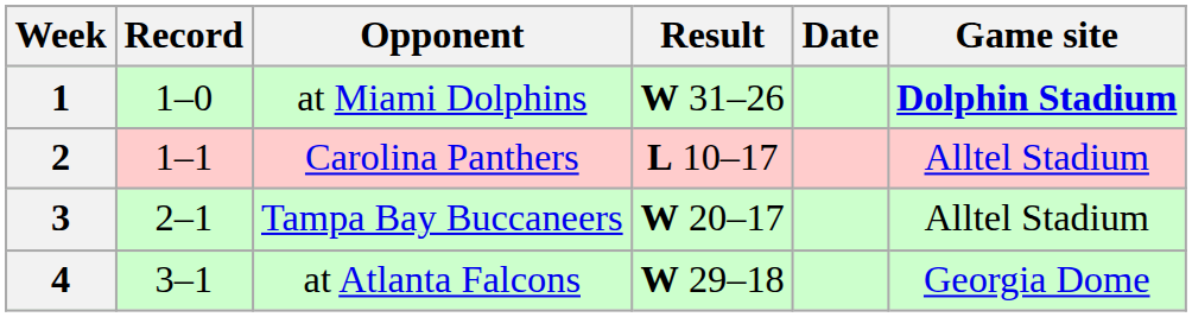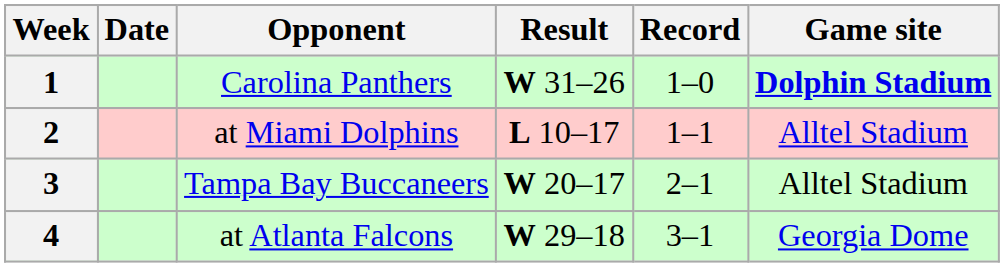columns swapped: Date <-> Record
1 | Opponent: at Miami Dolphins -> Carolina Panthers
2 | Opponent: Carolina Panthers -> at Miami Dolphins
